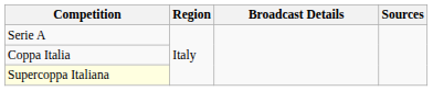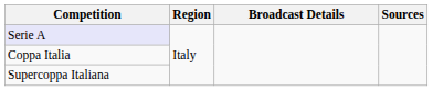Serie A | Competition: no background -> lavender background
Supercoppa Italiana | Competition: lightyellow background -> no background
